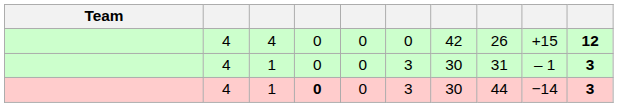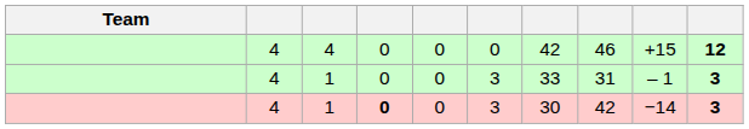row 2 | column 8: 26 -> 46
row 3 | column 7: 30 -> 33
row 4 | column 8: 44 -> 42
